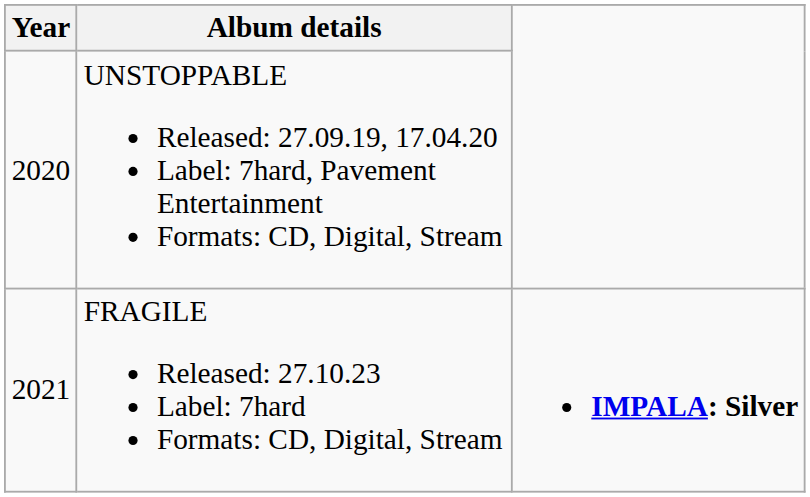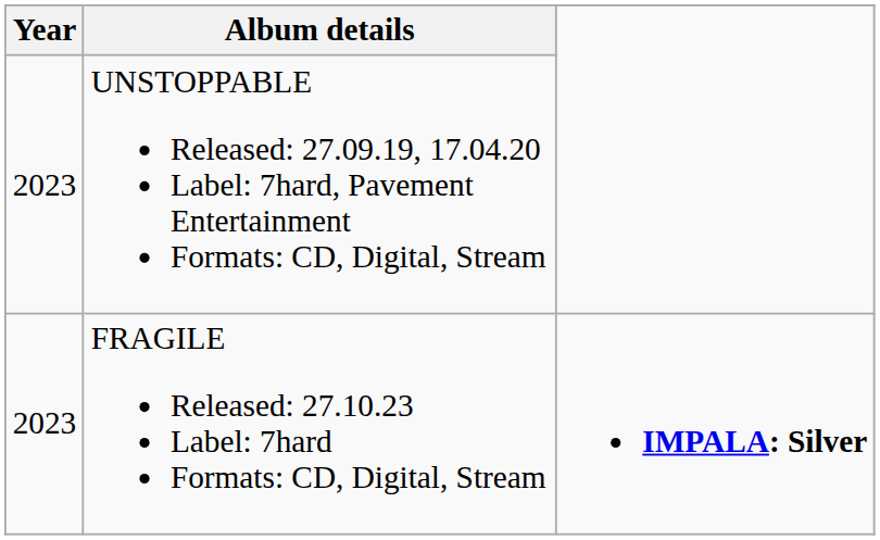row 2 | Year: 2020 -> 2023
row 3 | Year: 2021 -> 2023
